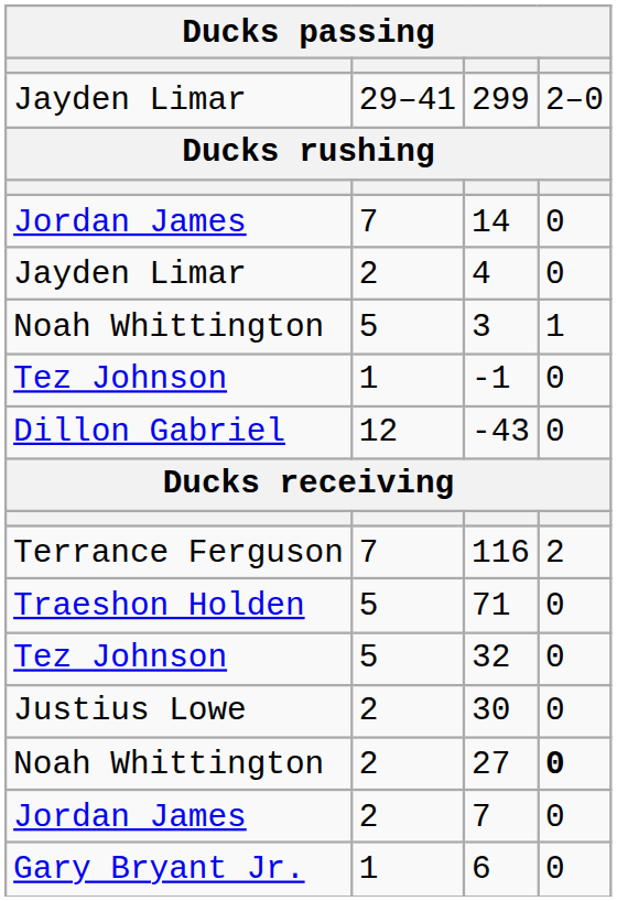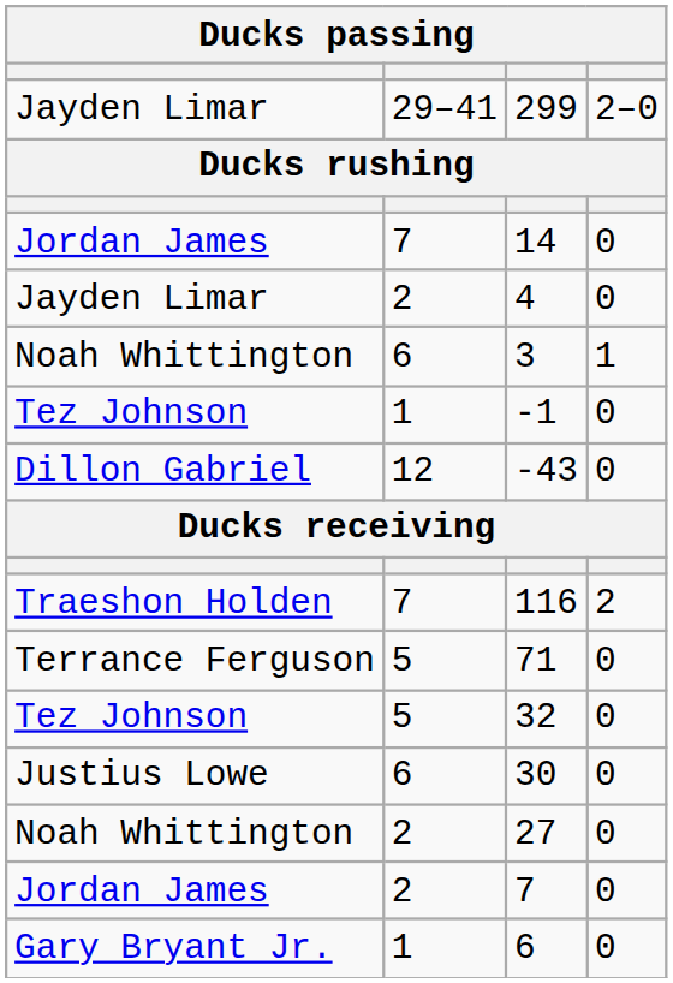3 | column 2: 5 -> 6
116 | column 1: Terrance Ferguson -> Traeshon Holden
71 | column 1: Traeshon Holden -> Terrance Ferguson
30 | column 2: 2 -> 6
27 | column 4: bold -> normal
